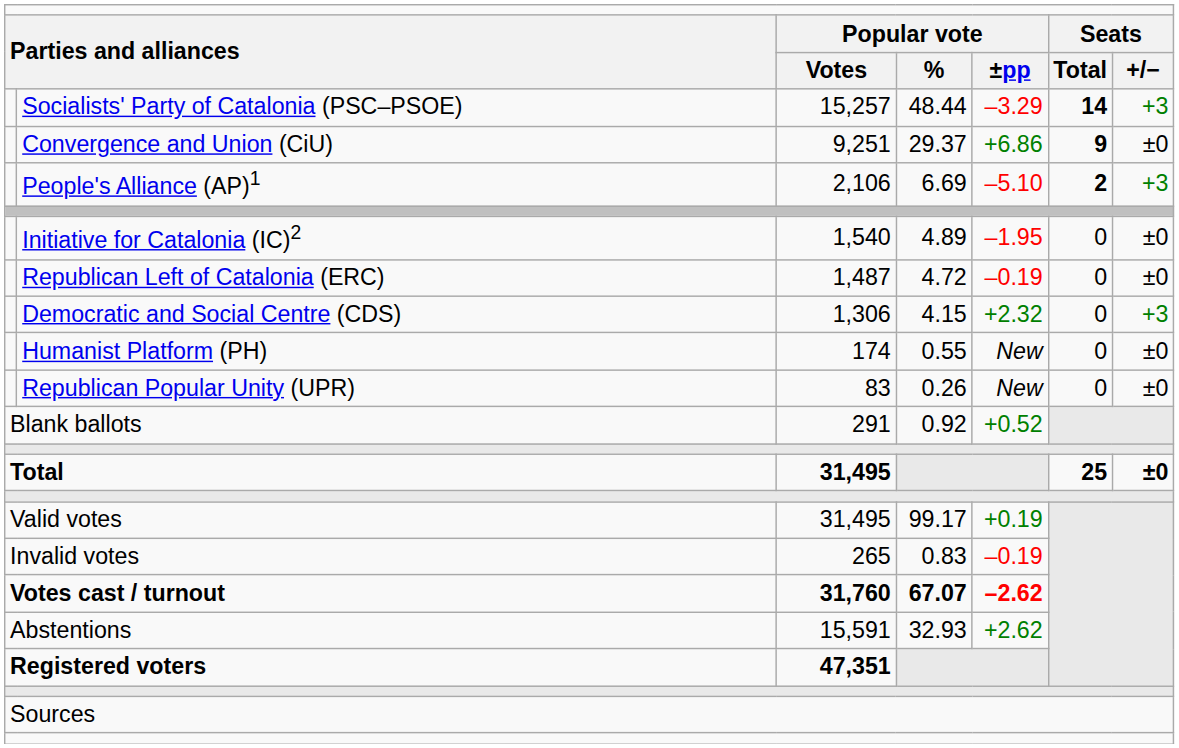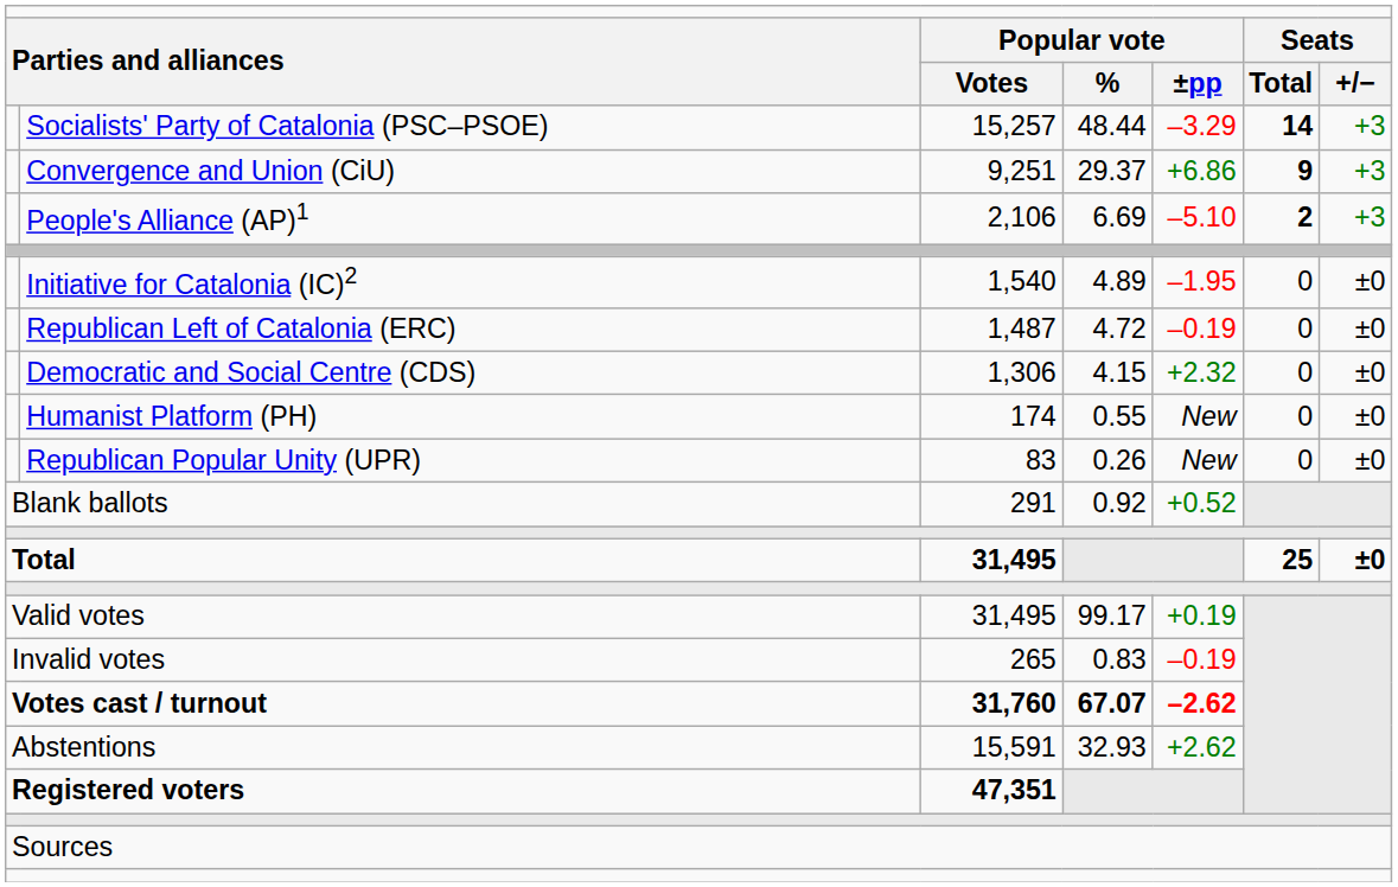Convergence and Union (CiU) | column 7: ±0 -> +3
Democratic and Social Centre (CDS) | column 7: +3 -> ±0
